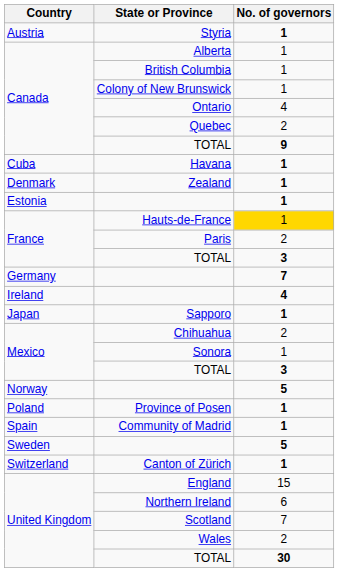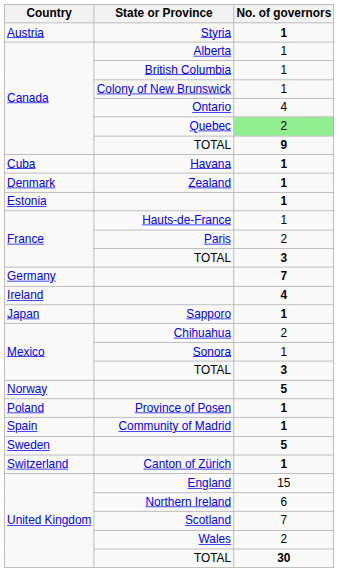Quebec | No. of governors: no background -> lightgreen background
Hauts-de-France | No. of governors: gold background -> no background
